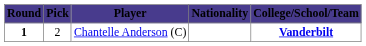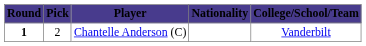Chantelle Anderson (C) | column 5: bold -> normal
